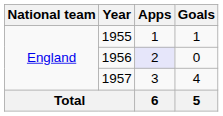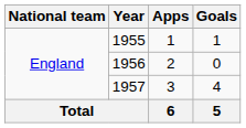1956 | Apps: lavender background -> no background
